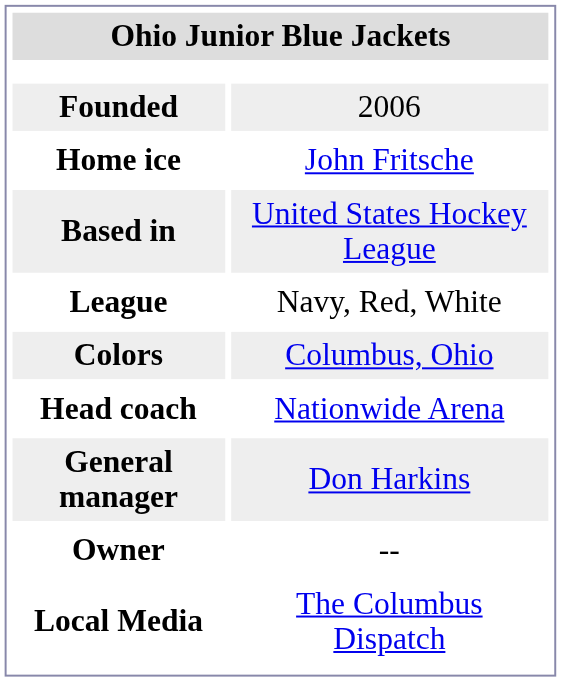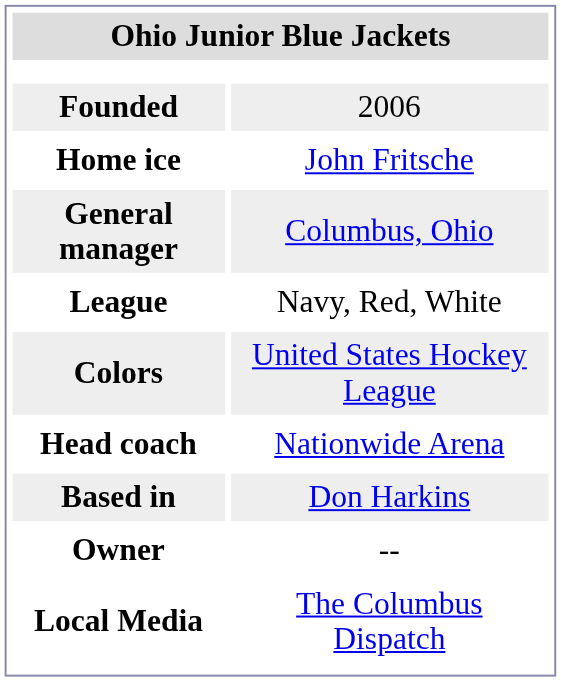row 4 | column 1: Based in -> General manager
row 4 | column 2: United States Hockey League -> Columbus, Ohio
row 6 | column 2: Columbus, Ohio -> United States Hockey League
row 8 | column 1: General manager -> Based in
